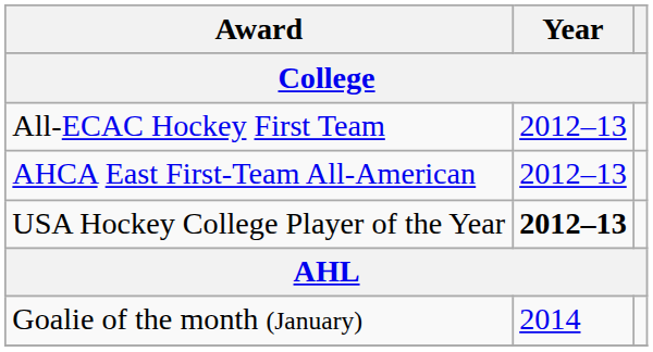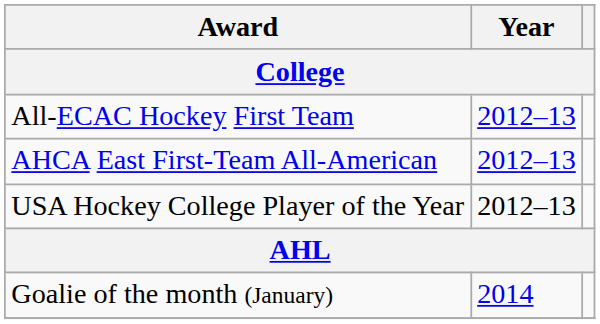USA Hockey College Player of the Year | Year: bold -> normal
